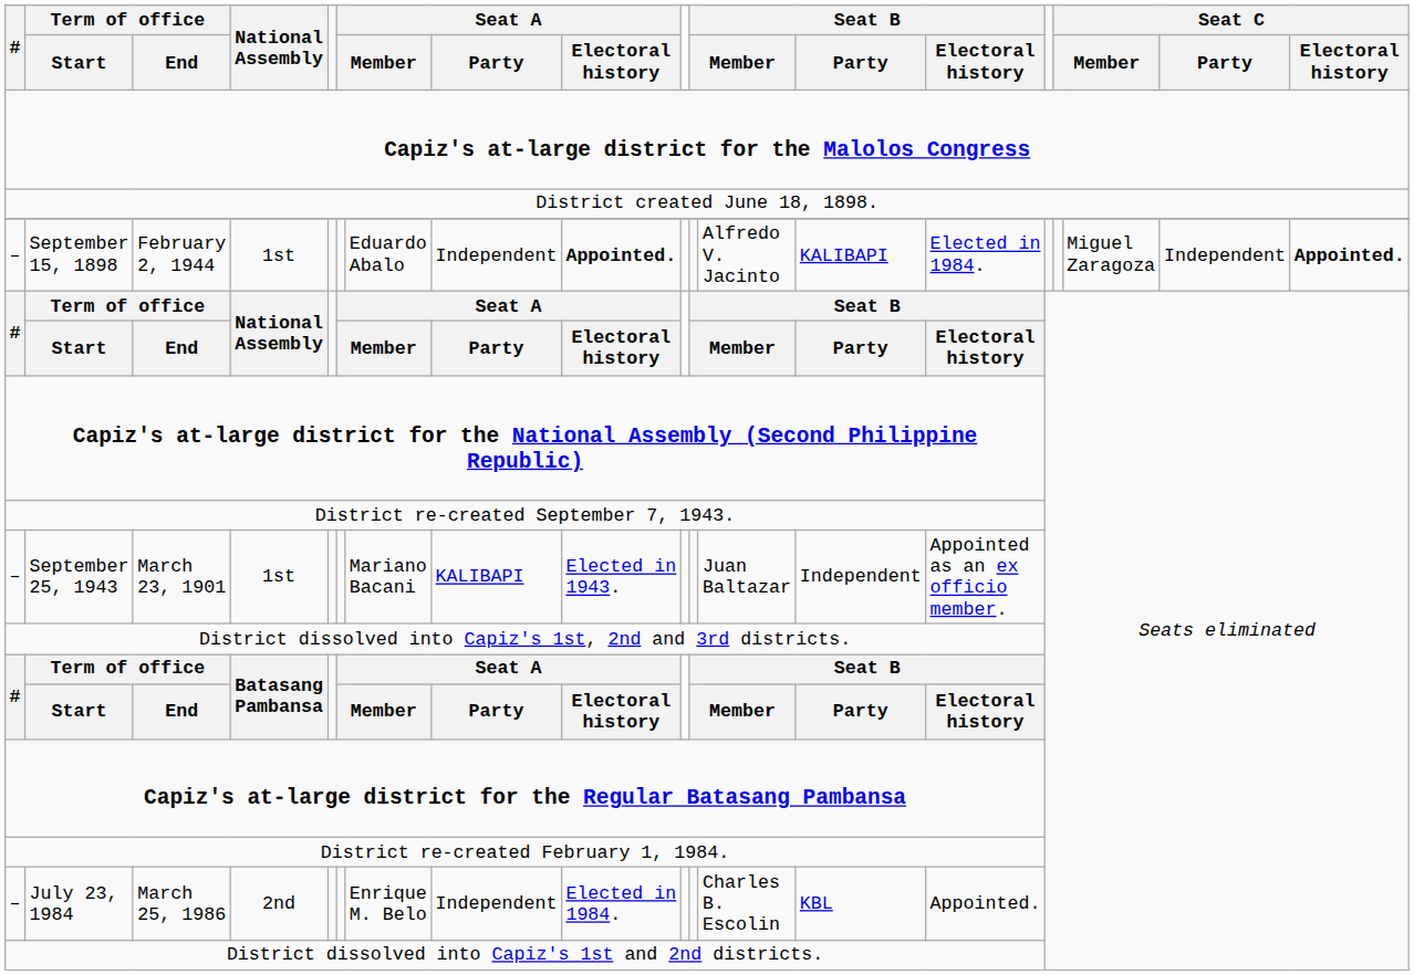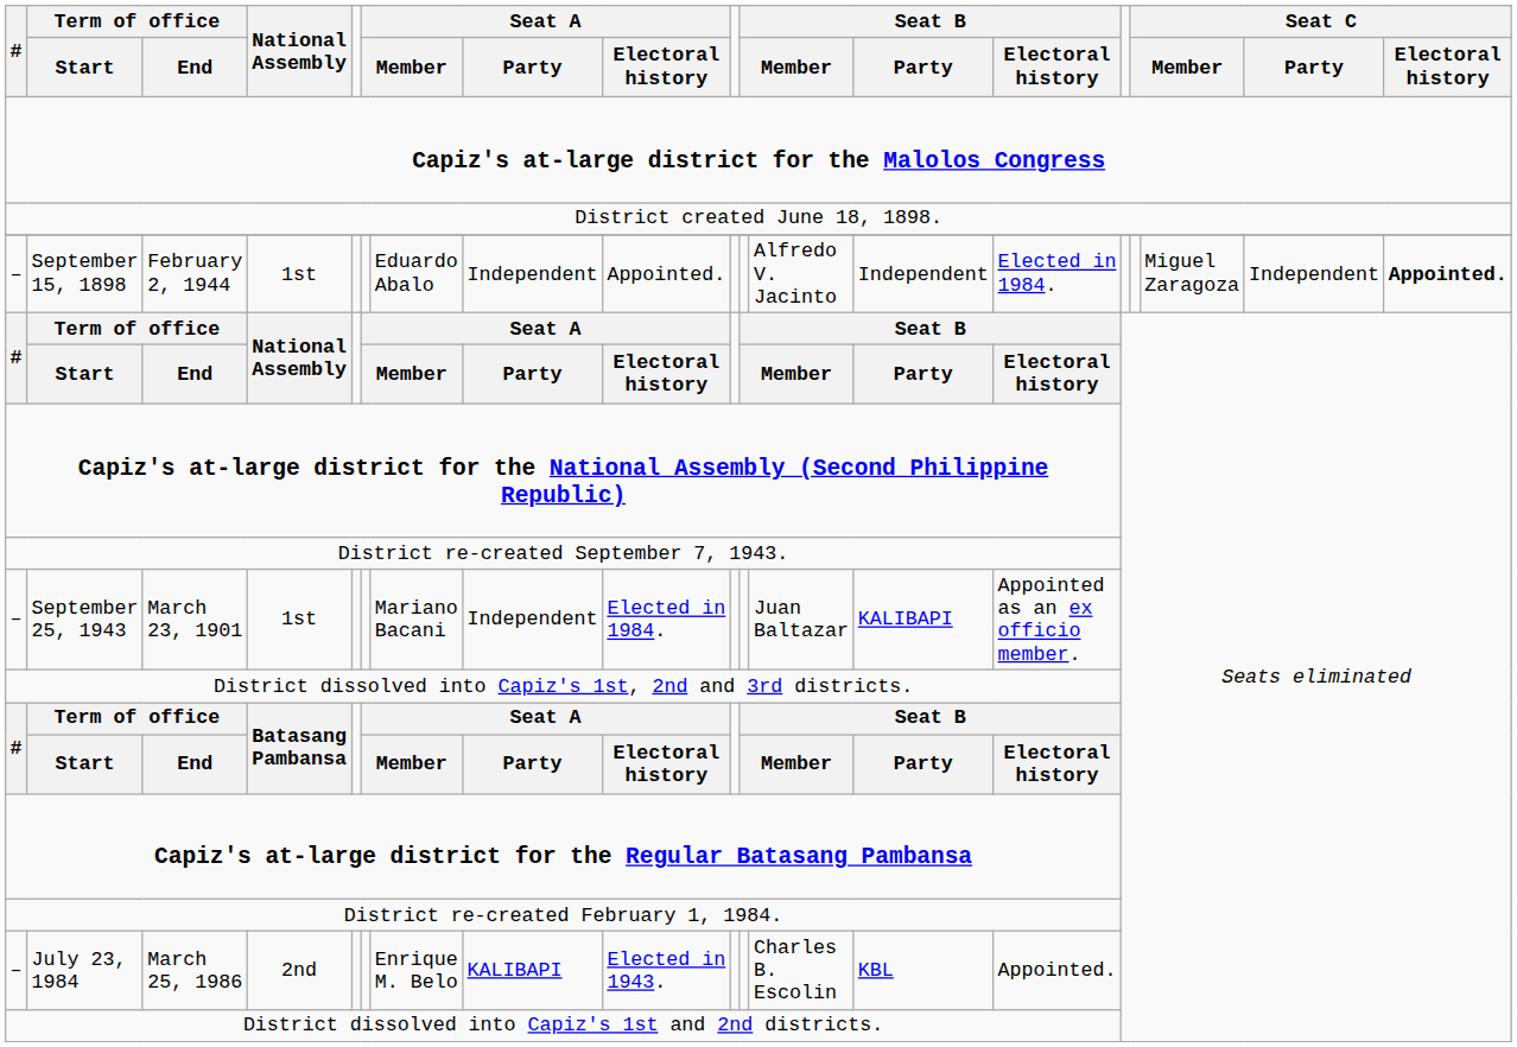September 15, 1898 | Seat A / Electoral history: bold -> normal
September 15, 1898 | Seat B / Party: KALIBAPI -> Independent
September 25, 1943 | Seat A / Party: KALIBAPI -> Independent
September 25, 1943 | Seat A / Electoral history: Elected in 1943. -> Elected in 1984.
September 25, 1943 | Seat B / Party: Independent -> KALIBAPI
July 23, 1984 | Seat A / Party: Independent -> KALIBAPI
July 23, 1984 | Seat A / Electoral history: Elected in 1984. -> Elected in 1943.
